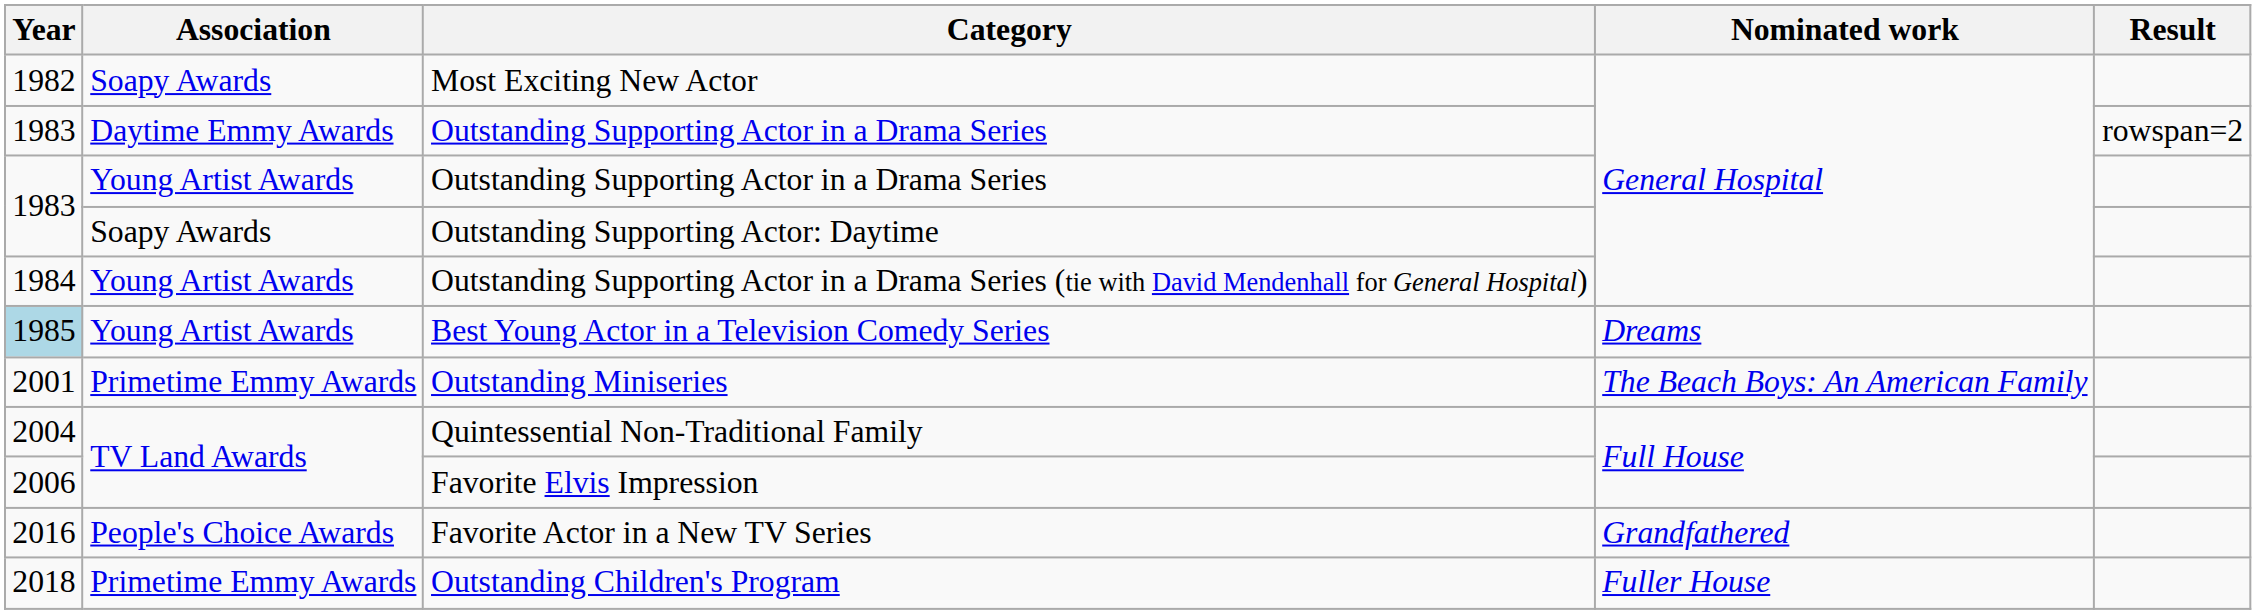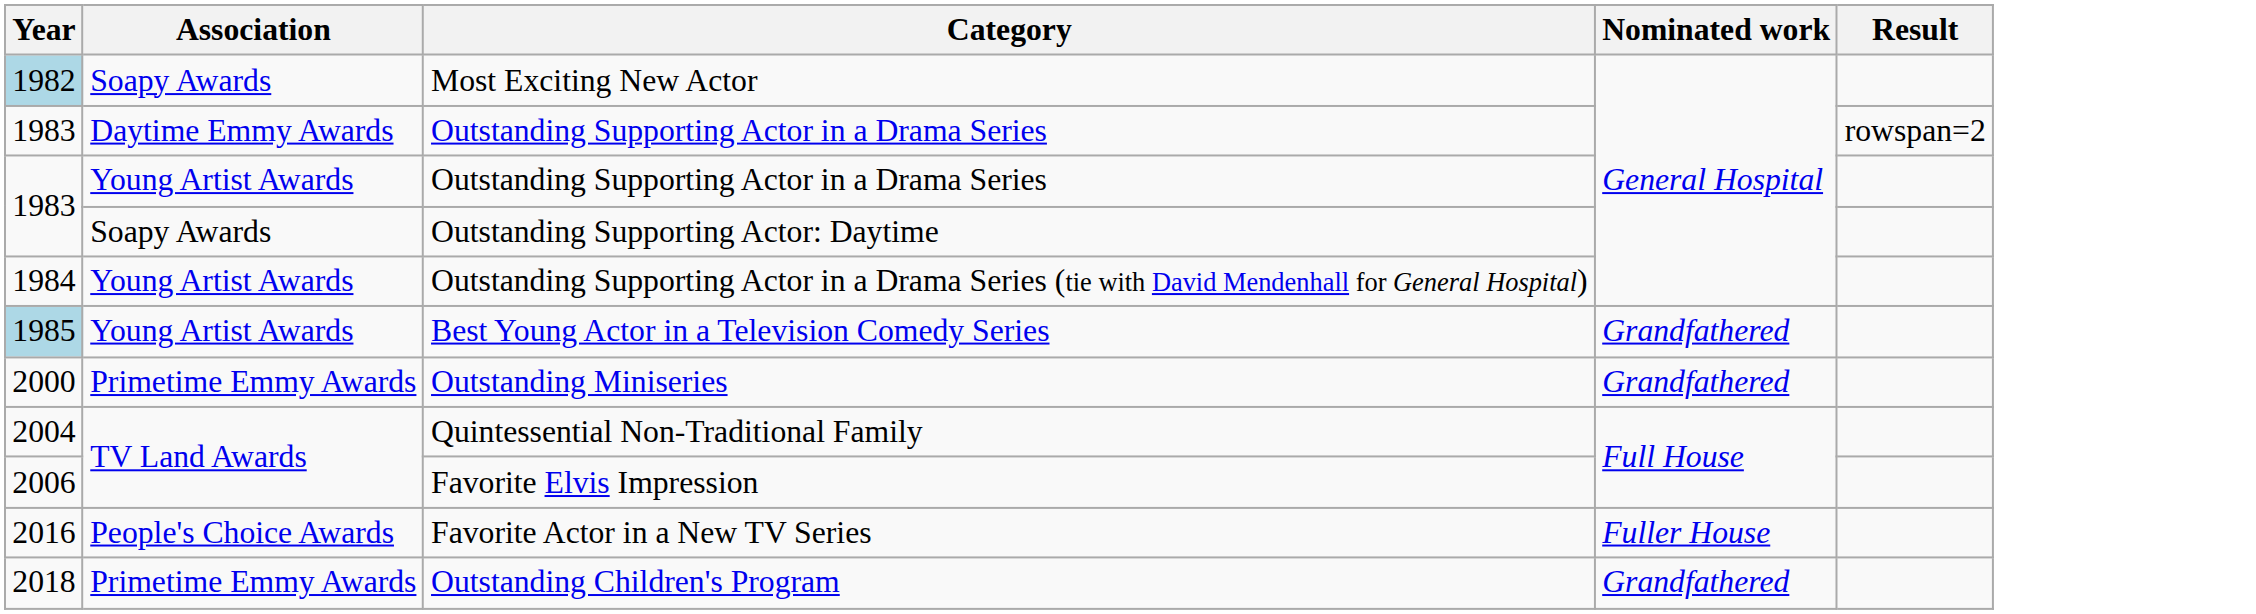Most Exciting New Actor | Year: no background -> lightblue background
Best Young Actor in a Television Comedy Series | Nominated work: Dreams -> Grandfathered
Outstanding Miniseries | Year: 2001 -> 2000
Outstanding Miniseries | Nominated work: The Beach Boys: An American Family -> Grandfathered
Favorite Actor in a New TV Series | Nominated work: Grandfathered -> Fuller House
Outstanding Children's Program | Nominated work: Fuller House -> Grandfathered
